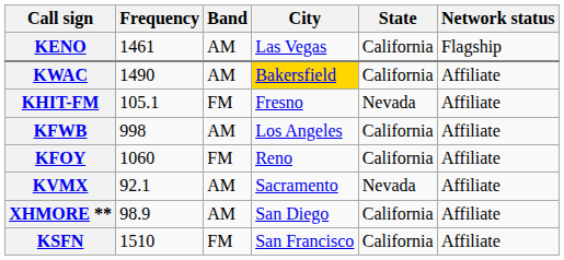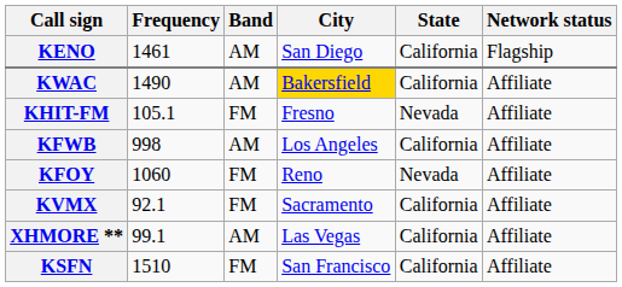KENO | City: Las Vegas -> San Diego
KFOY | State: California -> Nevada
KVMX | Band: AM -> FM
KVMX | State: Nevada -> California
XHMORE ** | Frequency: 98.9 -> 99.1
XHMORE ** | City: San Diego -> Las Vegas
